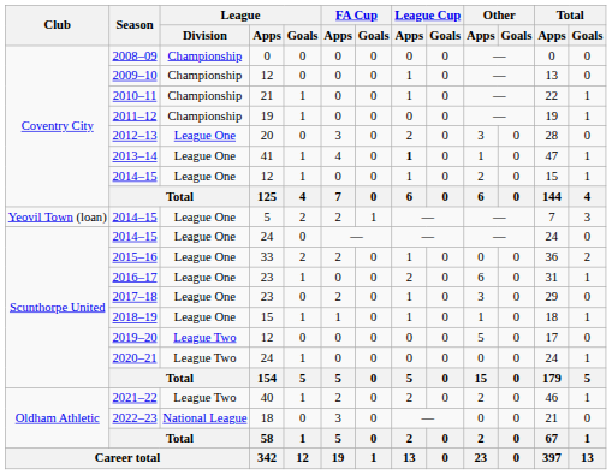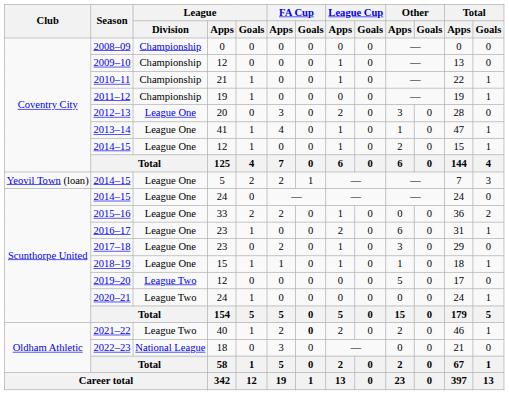2013–14 | League Cup / Apps: bold -> normal
2021–22 | FA Cup / Goals: normal -> bold
